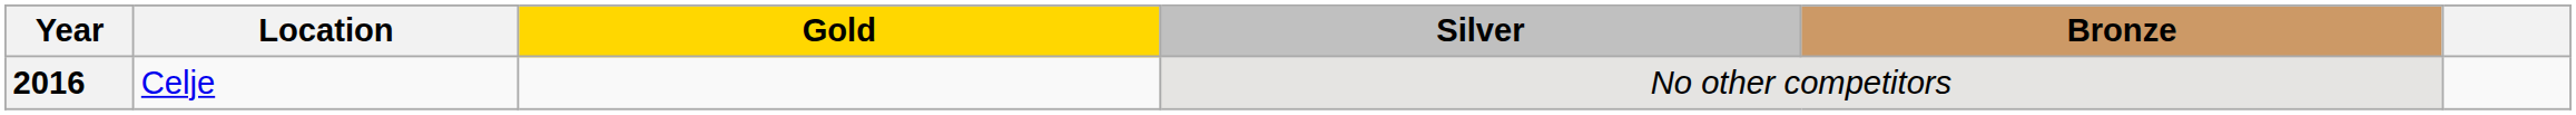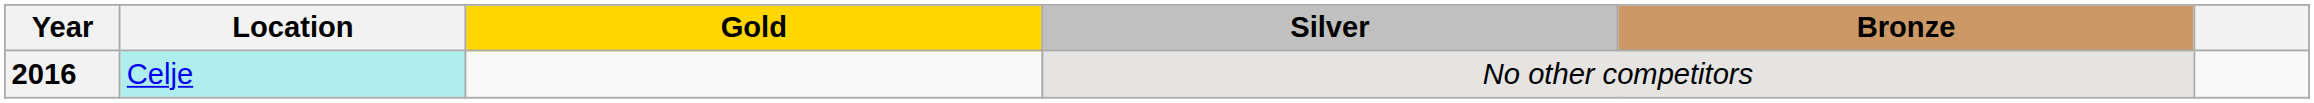2016 | Location: no background -> paleturquoise background
